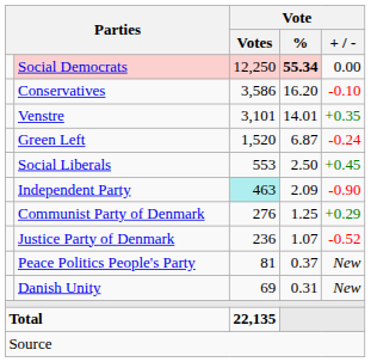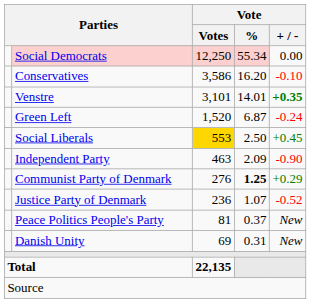Social Democrats | Vote / %: bold -> normal
Venstre | Vote / + / -: normal -> bold
Social Liberals | Vote / Votes: no background -> gold background
Independent Party | Vote / Votes: paleturquoise background -> no background
Communist Party of Denmark | Vote / %: normal -> bold
